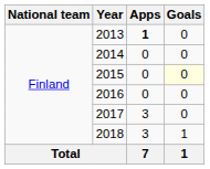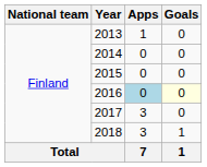2013 | Apps: bold -> normal
2015 | Goals: lightyellow background -> no background
2016 | Apps: no background -> lightblue background
2016 | Goals: no background -> lightyellow background
